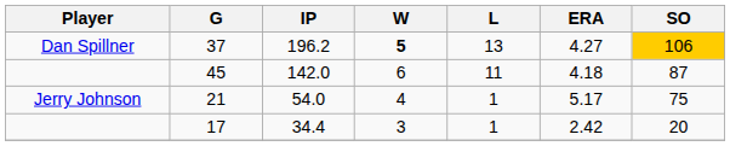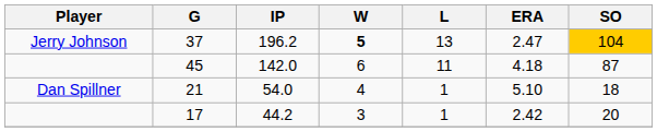37 | Player: Dan Spillner -> Jerry Johnson
37 | ERA: 4.27 -> 2.47
37 | SO: 106 -> 104
21 | Player: Jerry Johnson -> Dan Spillner
21 | ERA: 5.17 -> 5.10
21 | SO: 75 -> 18
17 | IP: 34.4 -> 44.2
